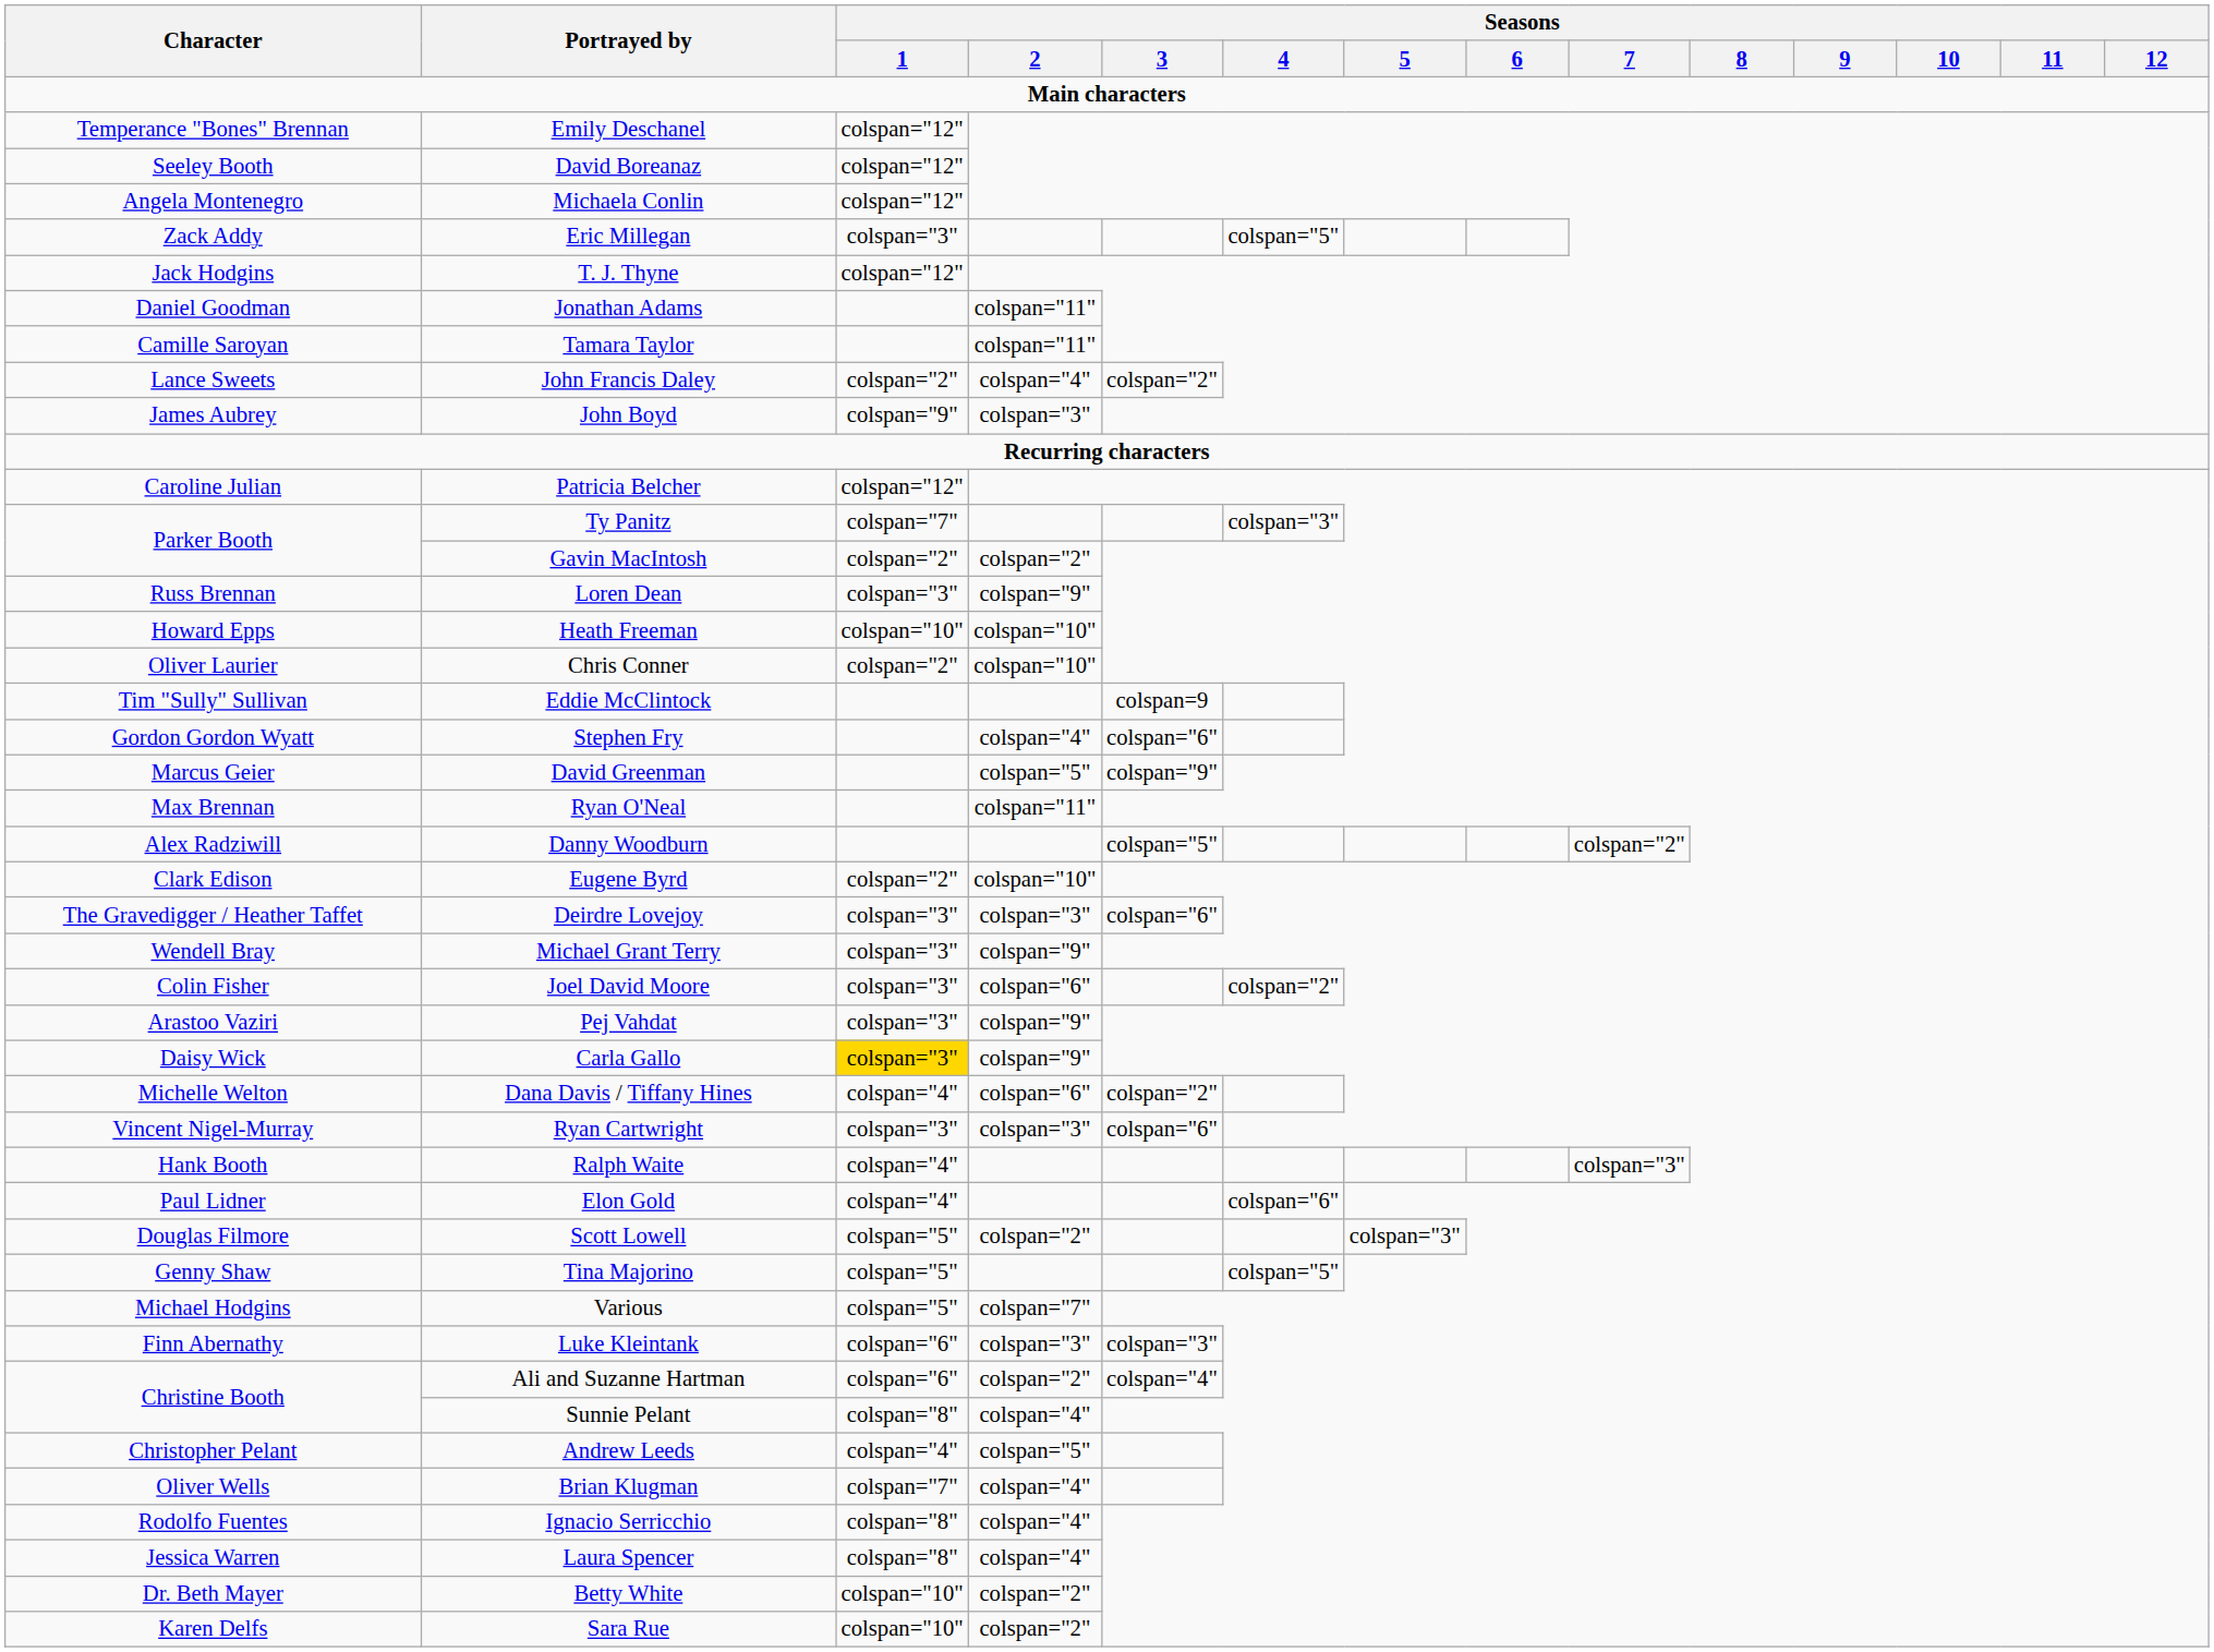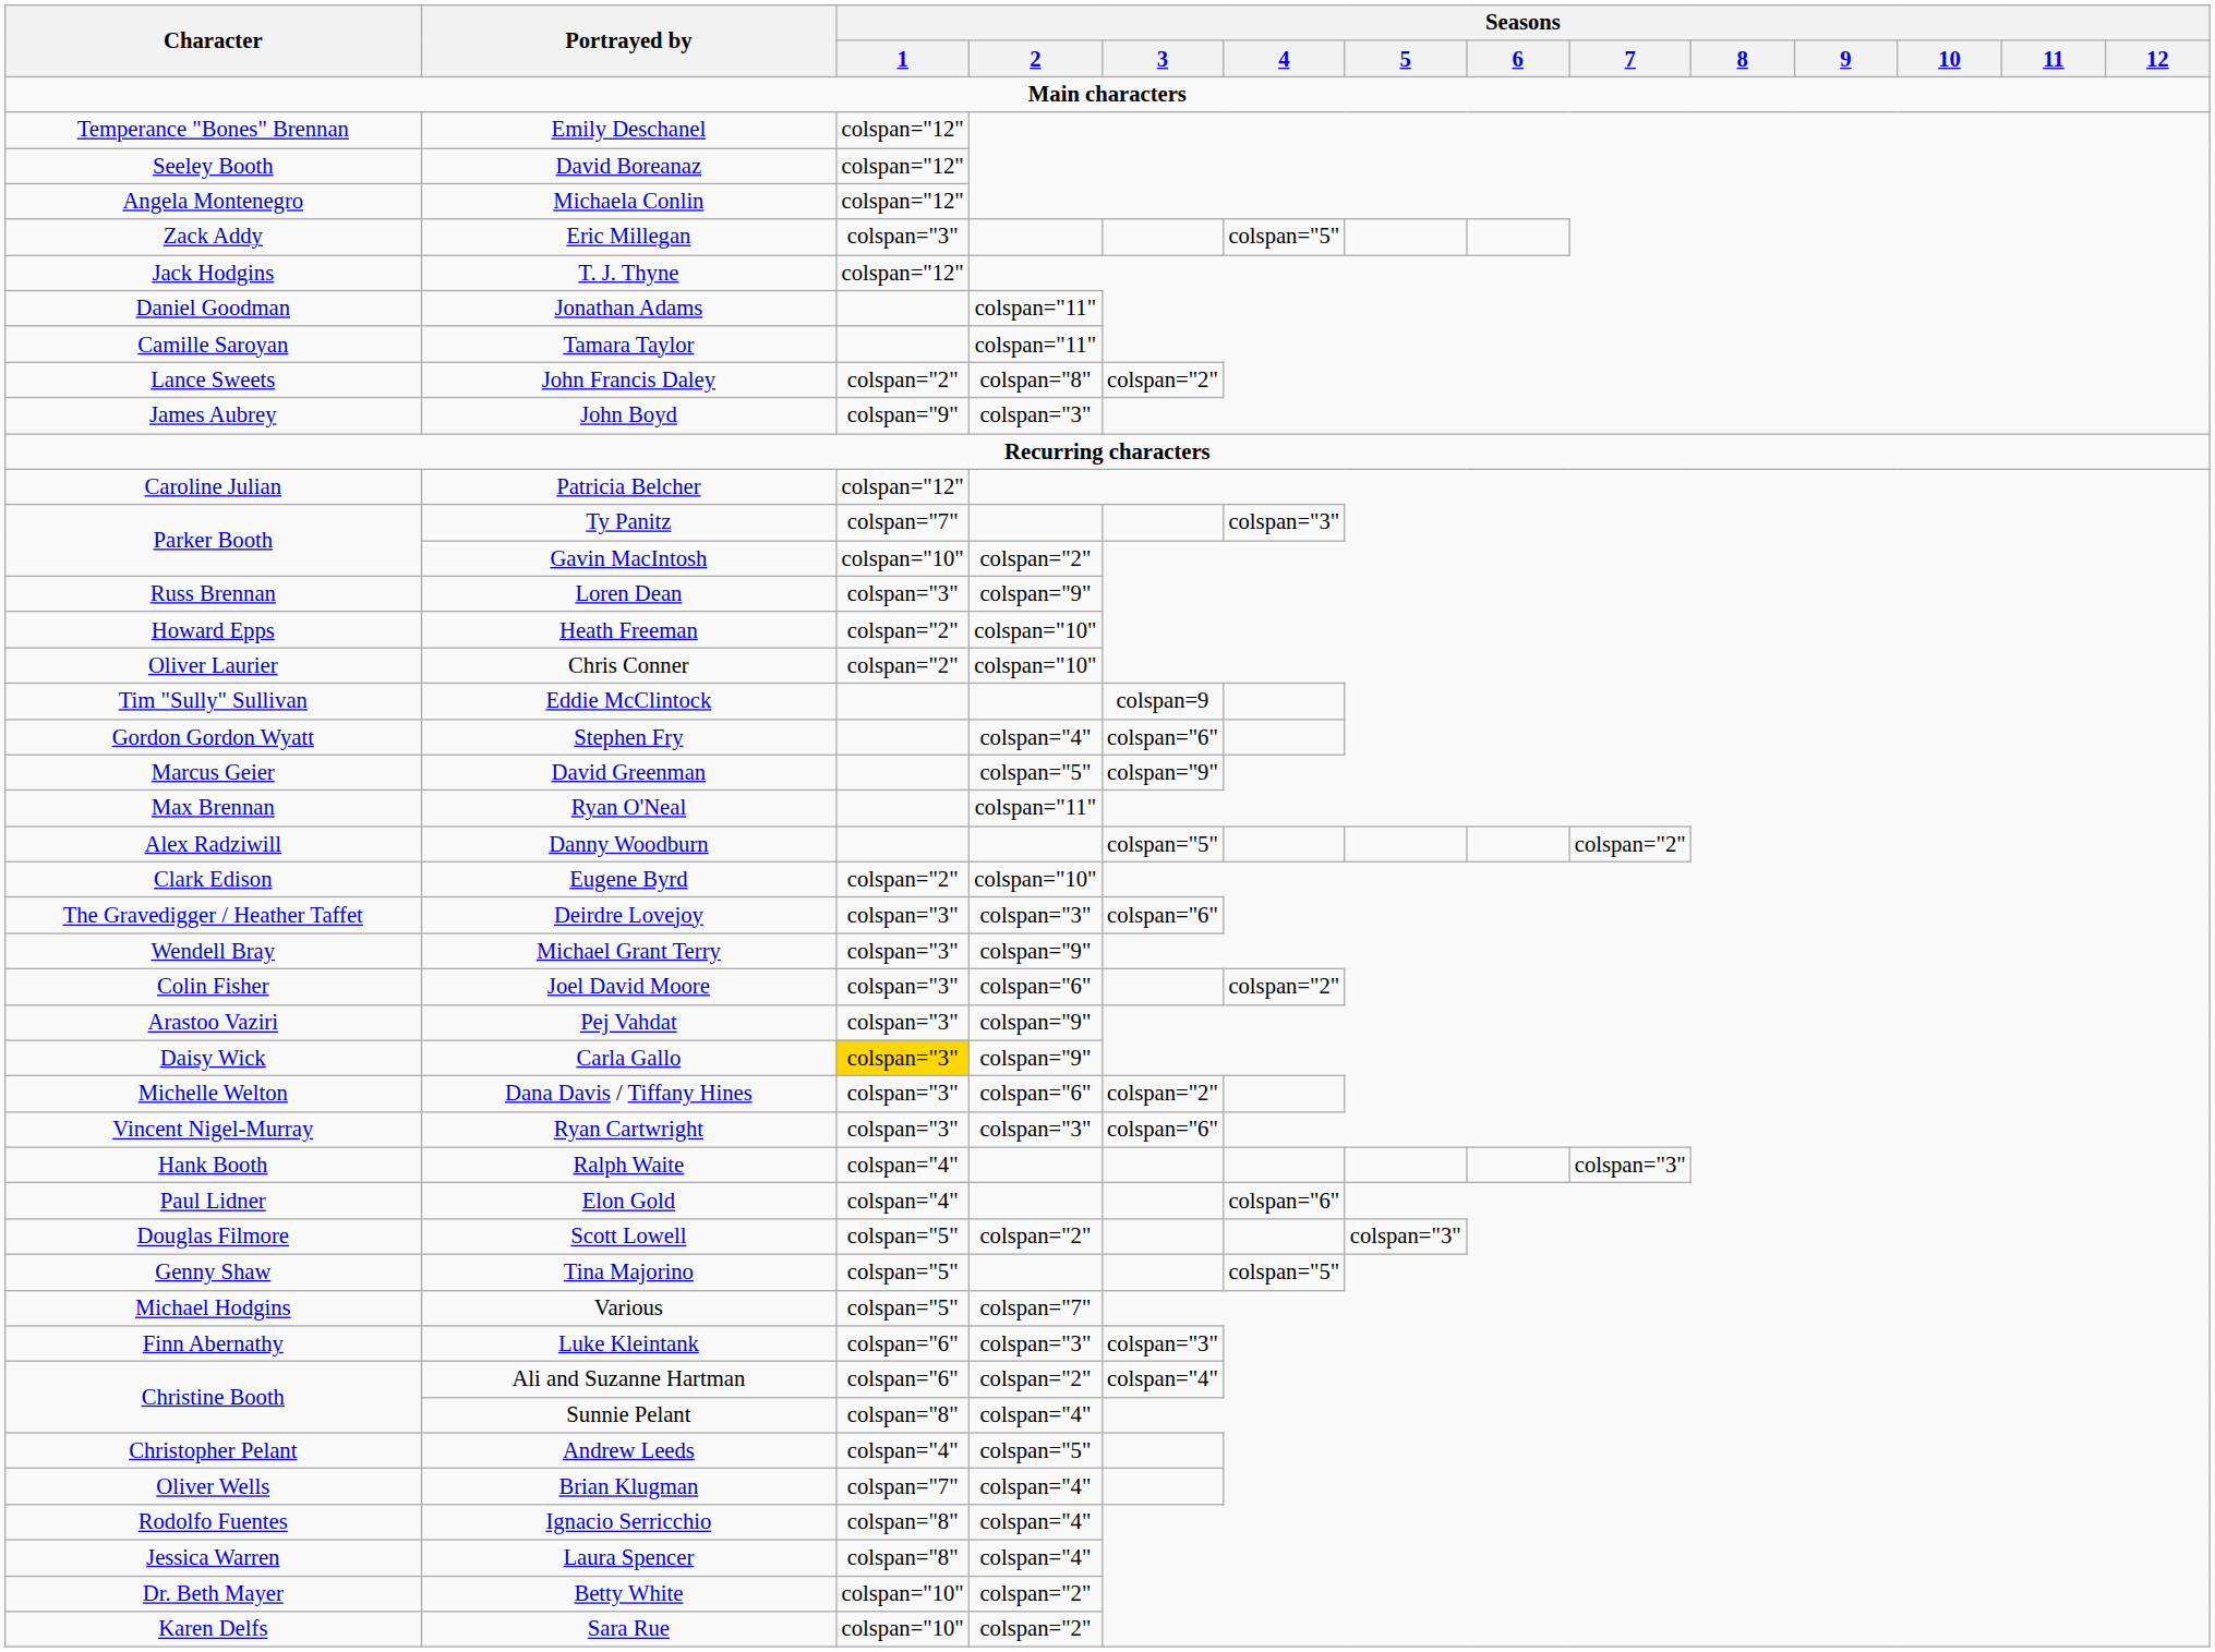John Francis Daley | Seasons / 2: colspan="4" -> colspan="8"
Gavin MacIntosh | Seasons / 1: colspan="2" -> colspan="10"
Heath Freeman | Seasons / 1: colspan="10" -> colspan="2"
Dana Davis / Tiffany Hines | Seasons / 1: colspan="4" -> colspan="3"
